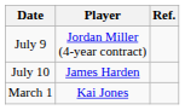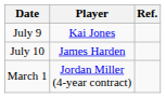July 9 | Player: Jordan Miller (4-year contract) -> Kai Jones
March 1 | Player: Kai Jones -> Jordan Miller (4-year contract)
